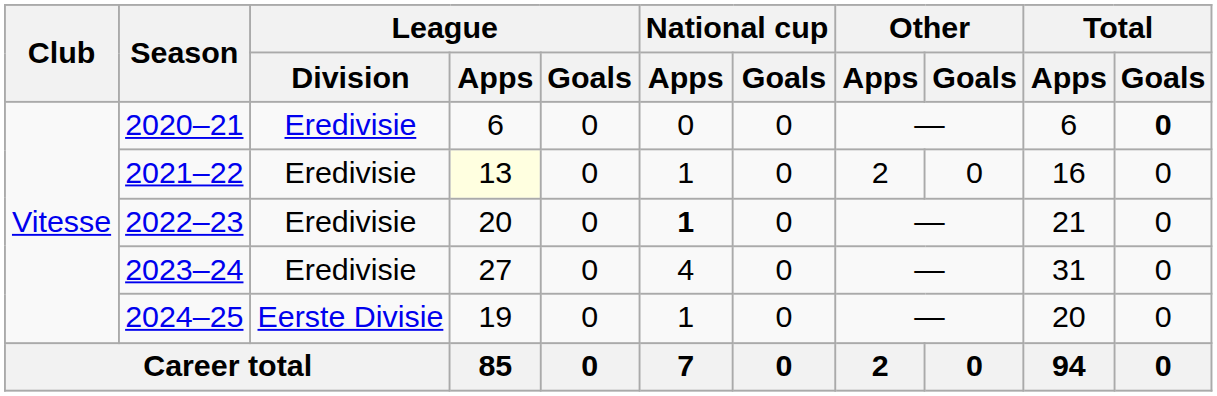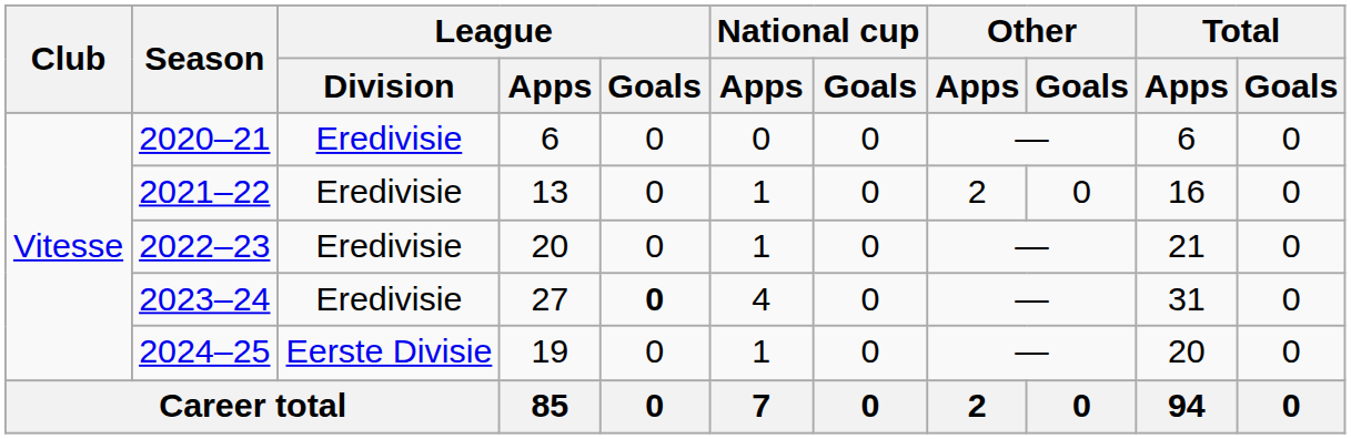2020–21 | Total / Goals: bold -> normal
2021–22 | League / Apps: lightyellow background -> no background
2022–23 | National cup / Apps: bold -> normal
2023–24 | League / Goals: normal -> bold
